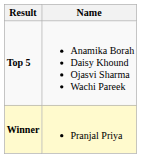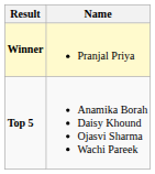rows swapped: Winner <-> Top 5
